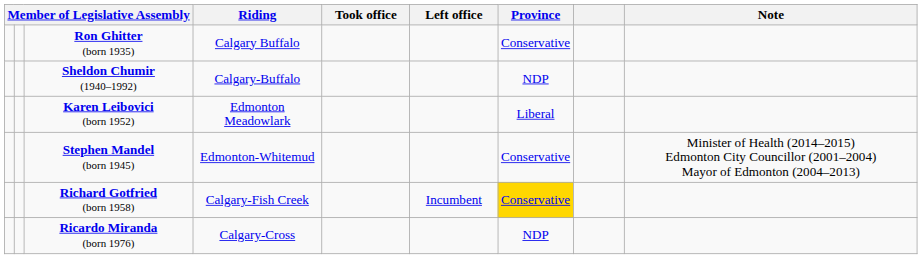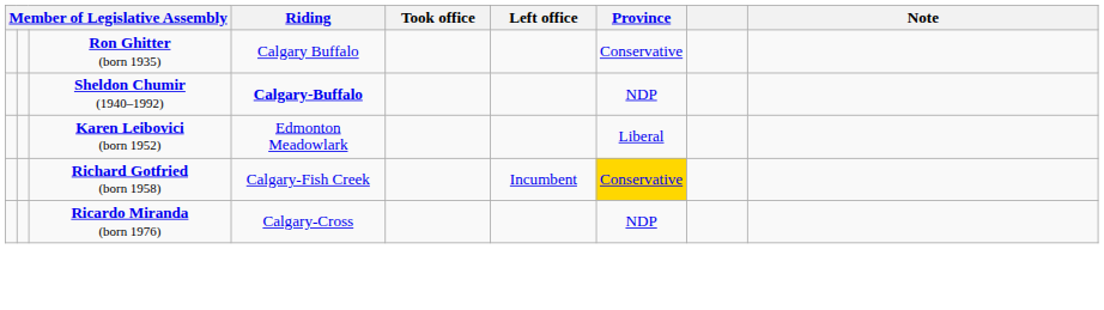Sheldon Chumir (1940–1992) | Riding: normal -> bold
- row: Stephen Mandel (born 1945) | Edmonton-Whitemud | Conservative | Minister of Health (2014–2015) Edmonton City Councillor (2001–2004) Mayor of Edmonton (2004–2013)
